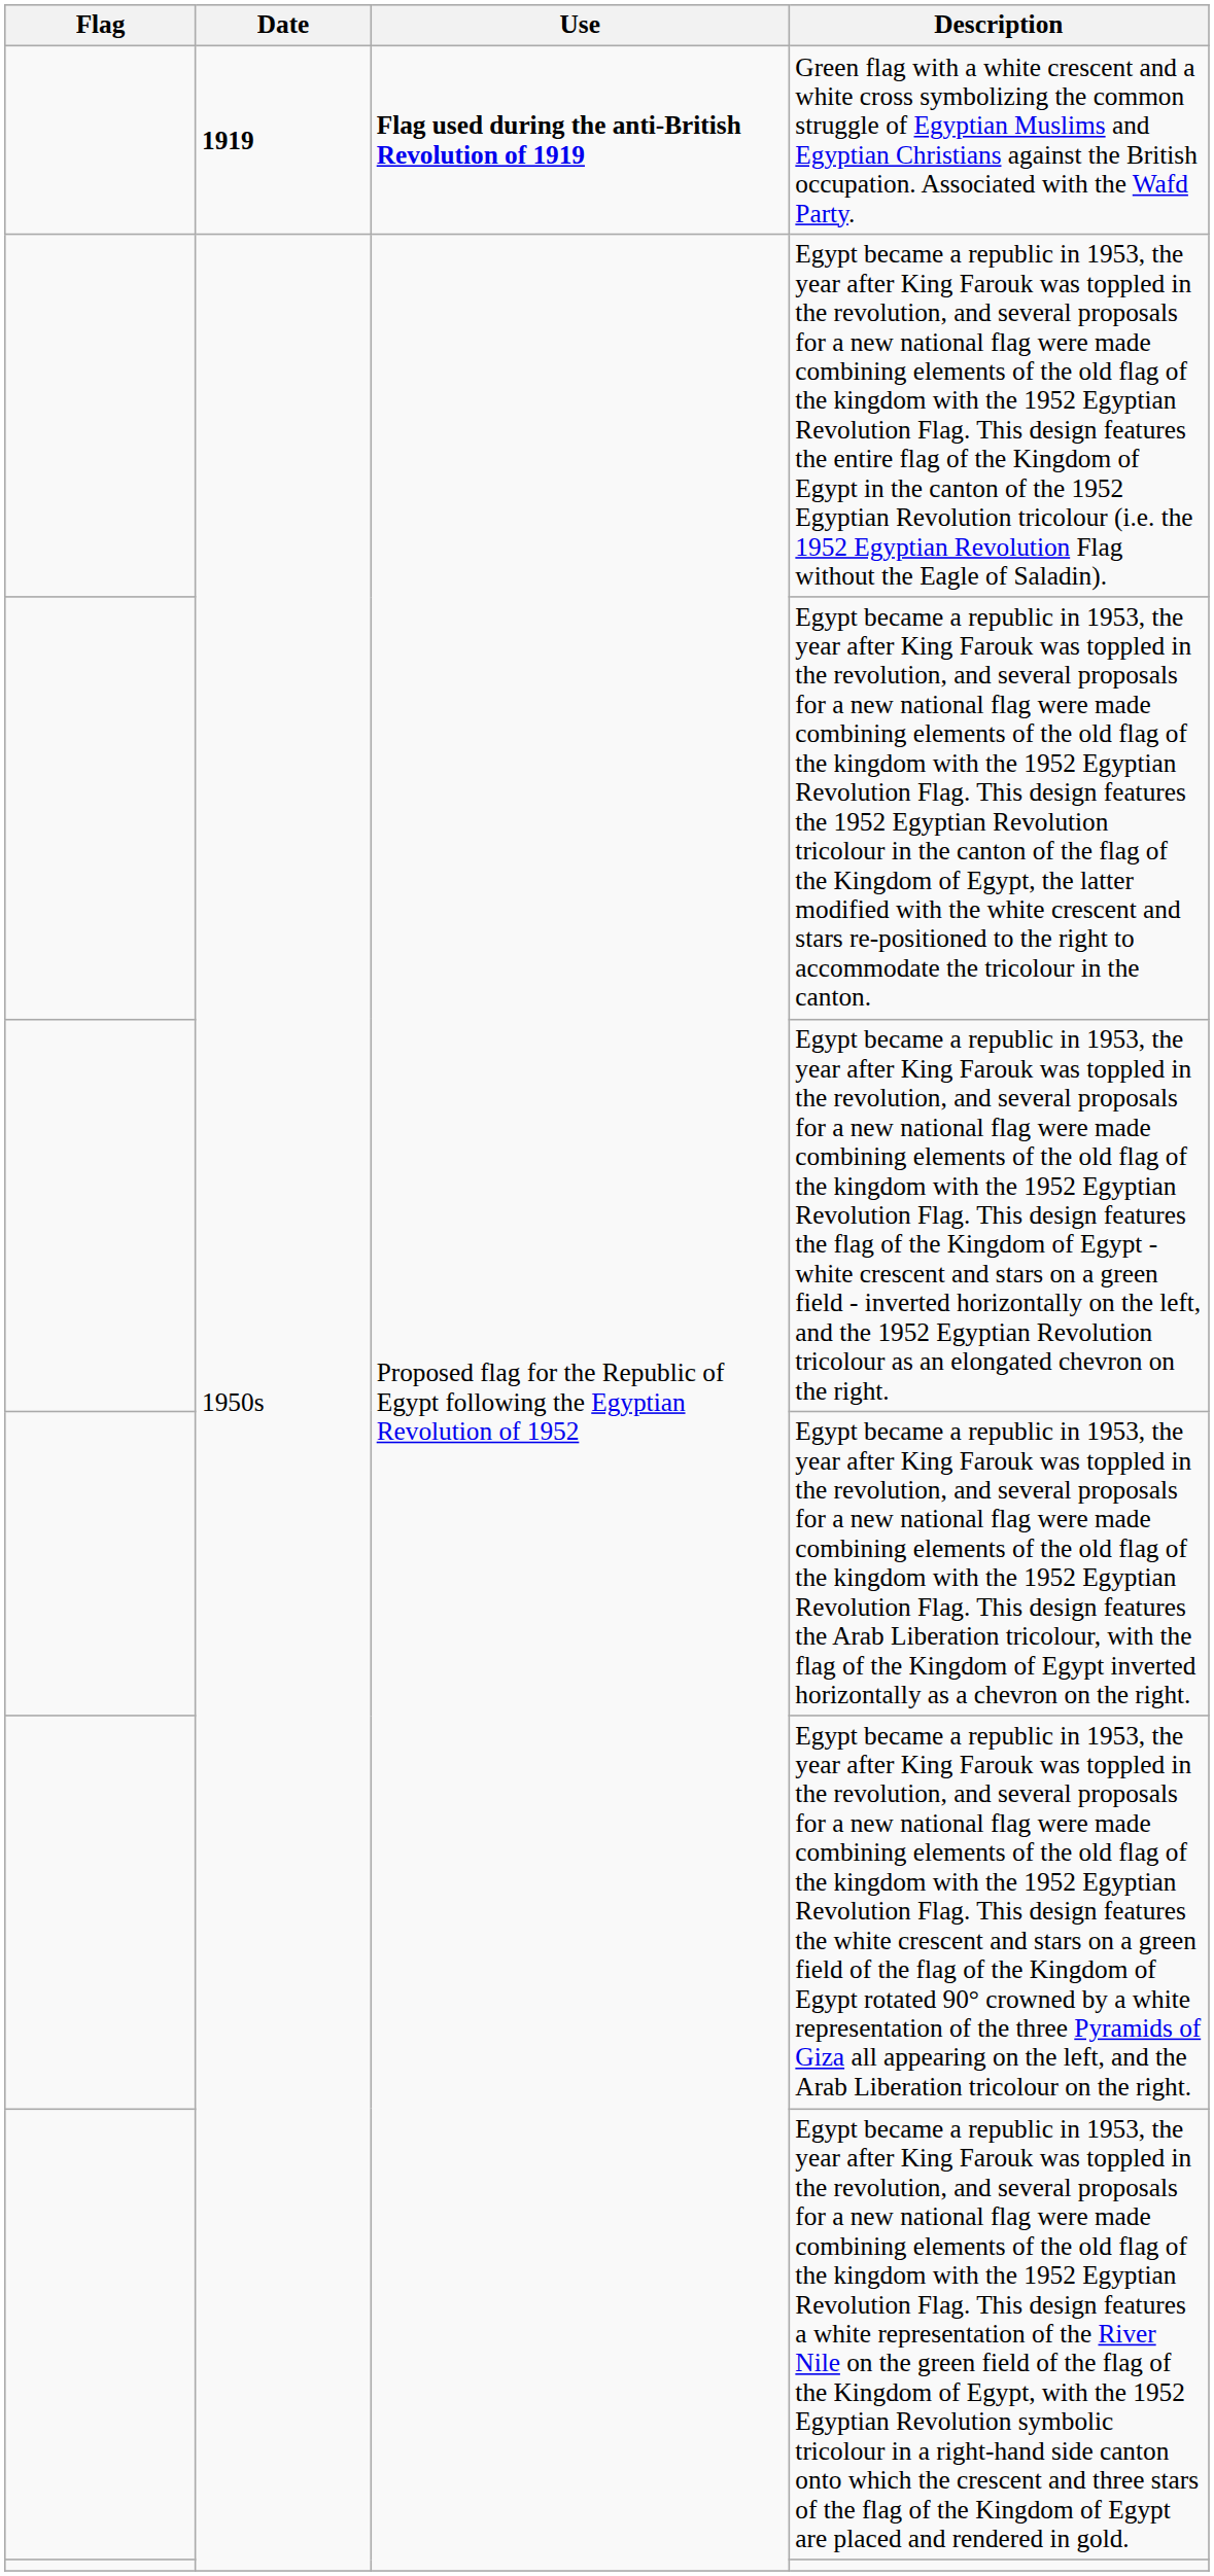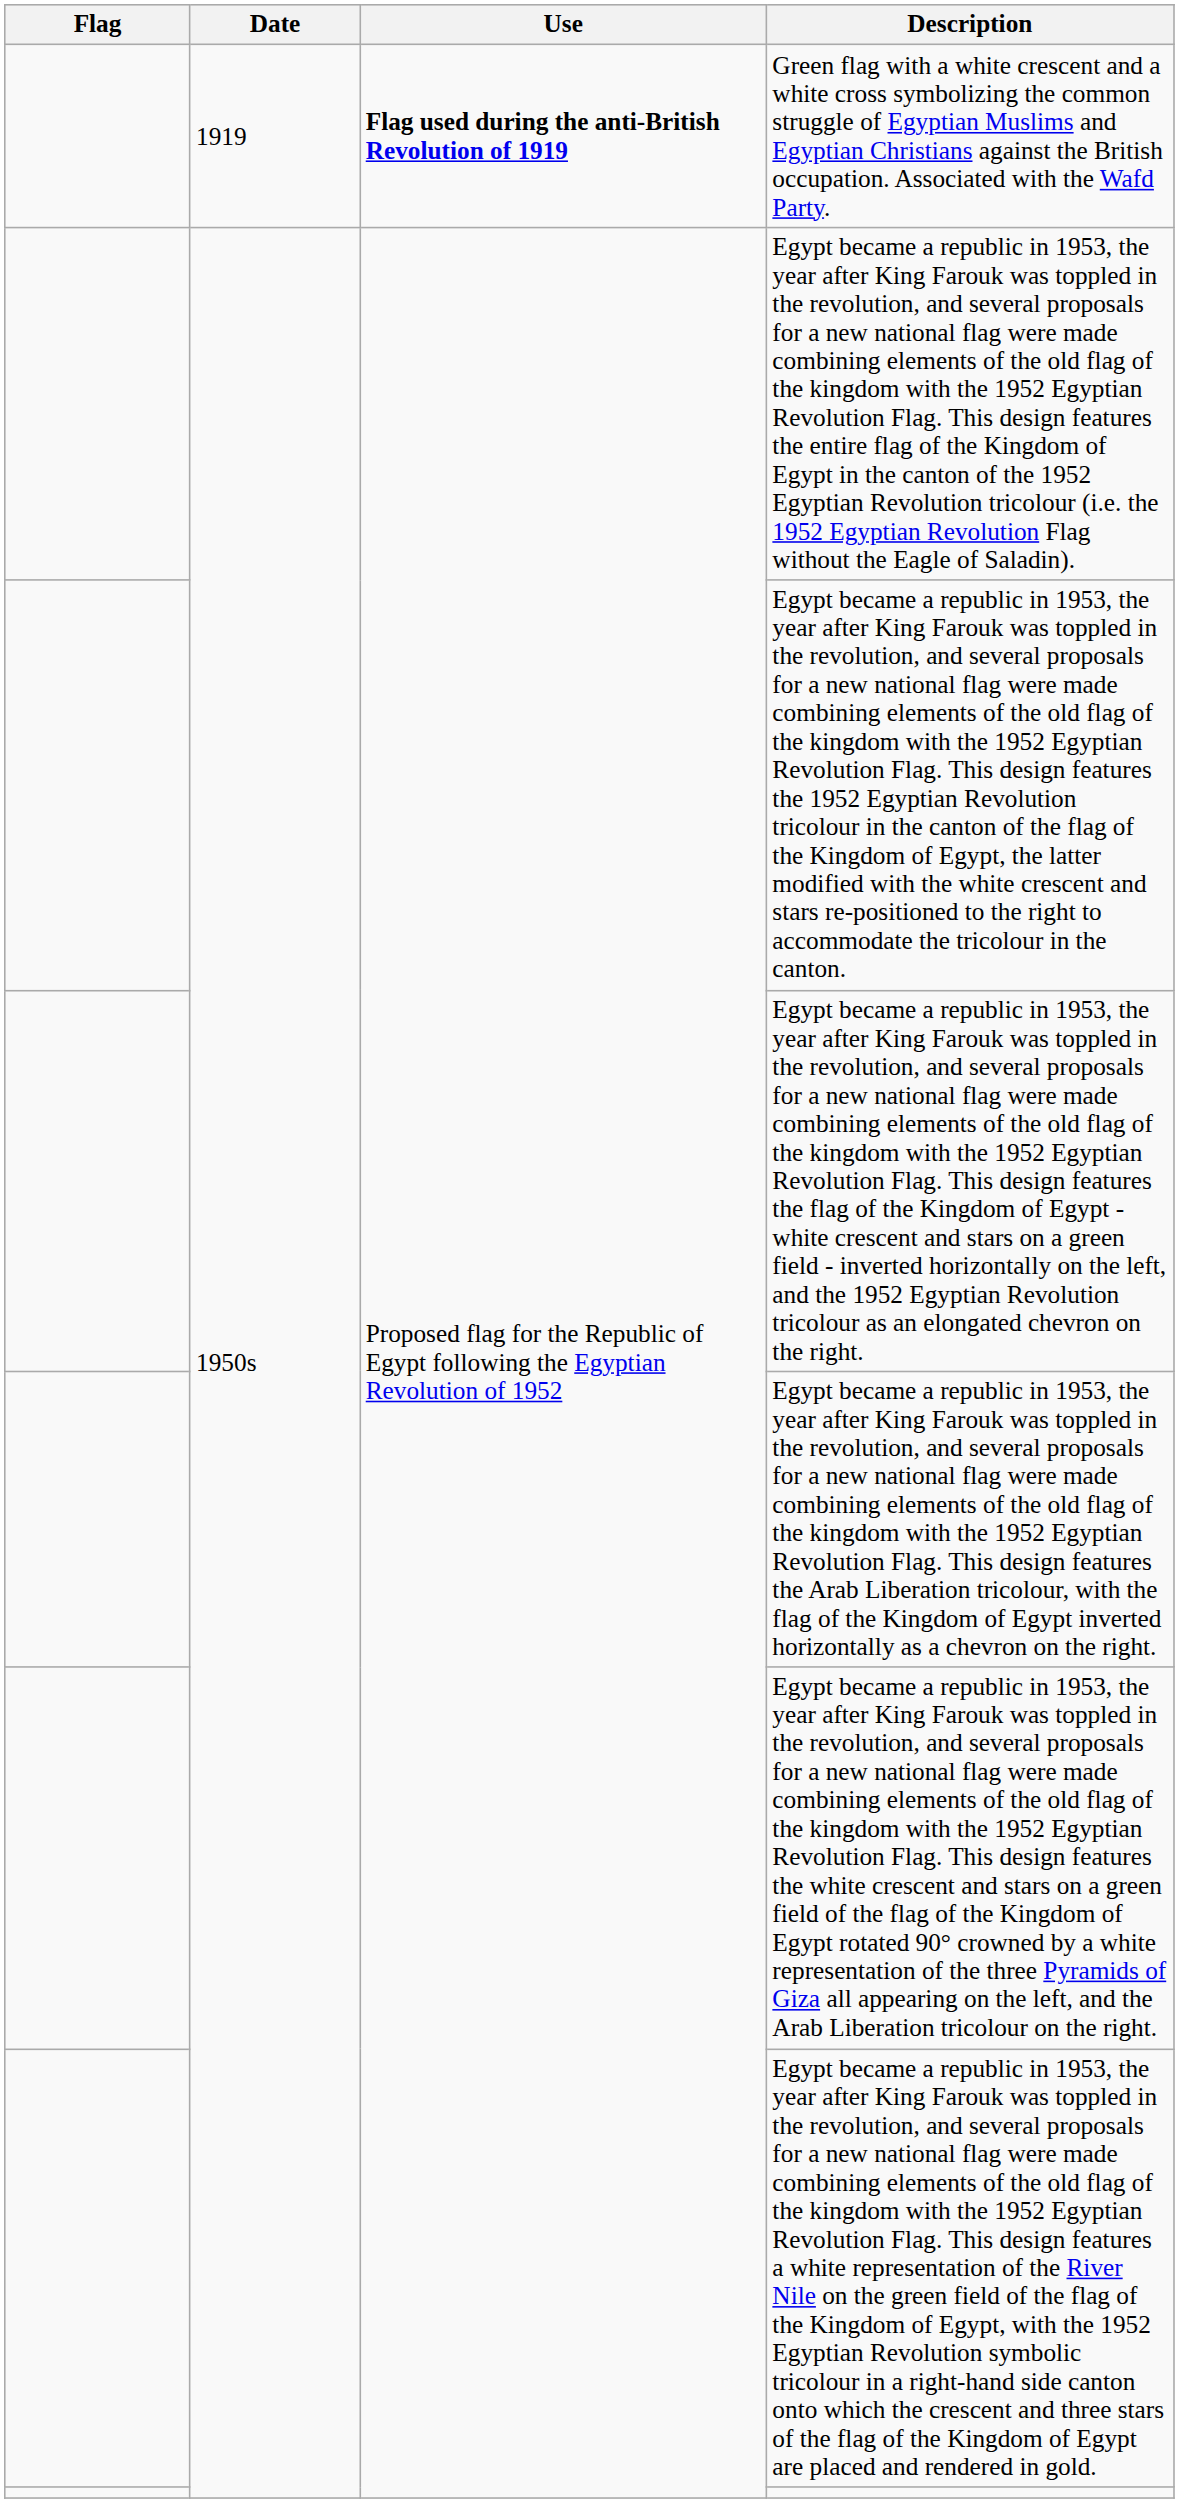row 2 | Date: bold -> normal
